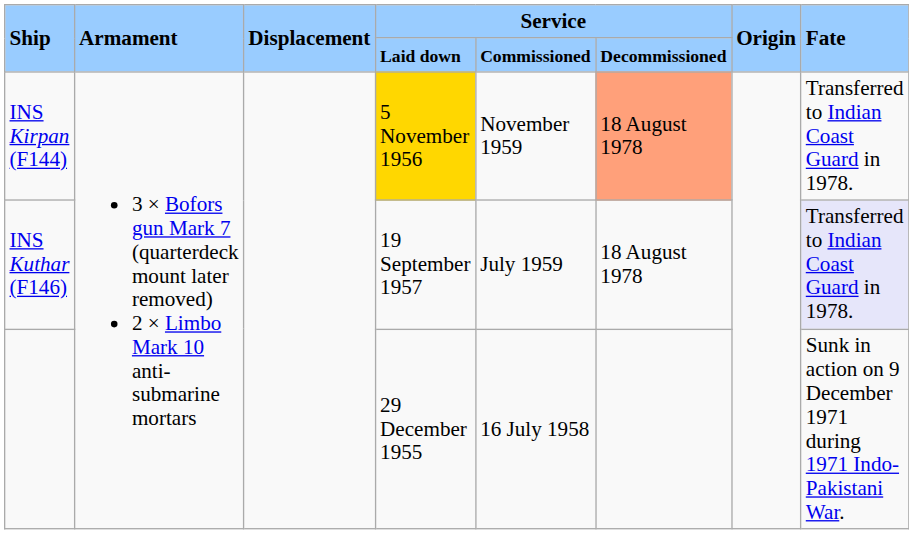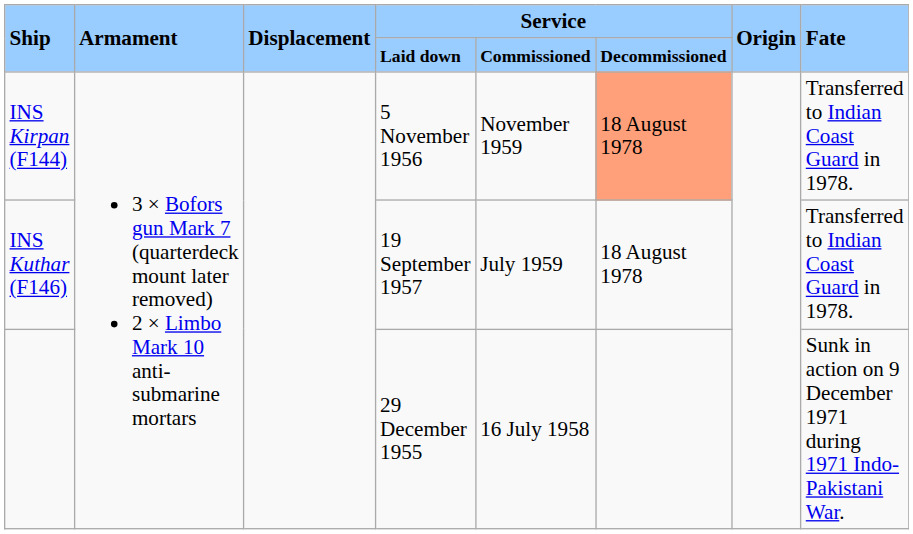INS Kirpan (F144) | Service / Laid down: gold background -> no background
INS Kuthar (F146) | Fate: lavender background -> no background
